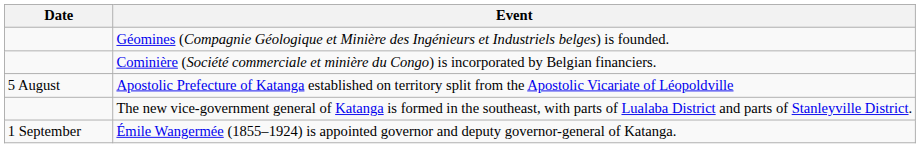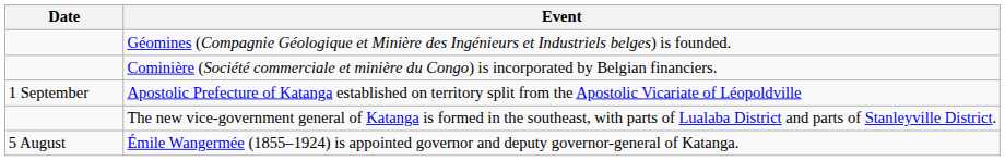row 4 | Date: 5 August -> 1 September
row 6 | Date: 1 September -> 5 August
